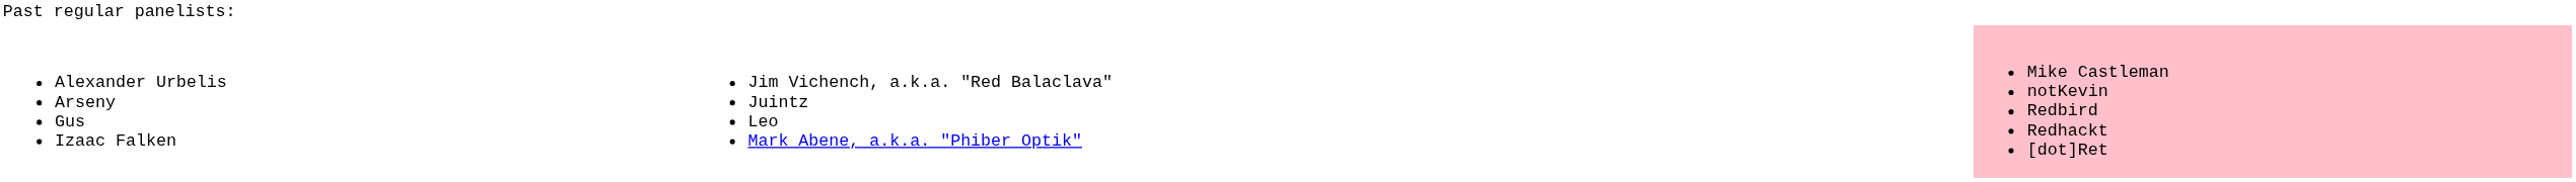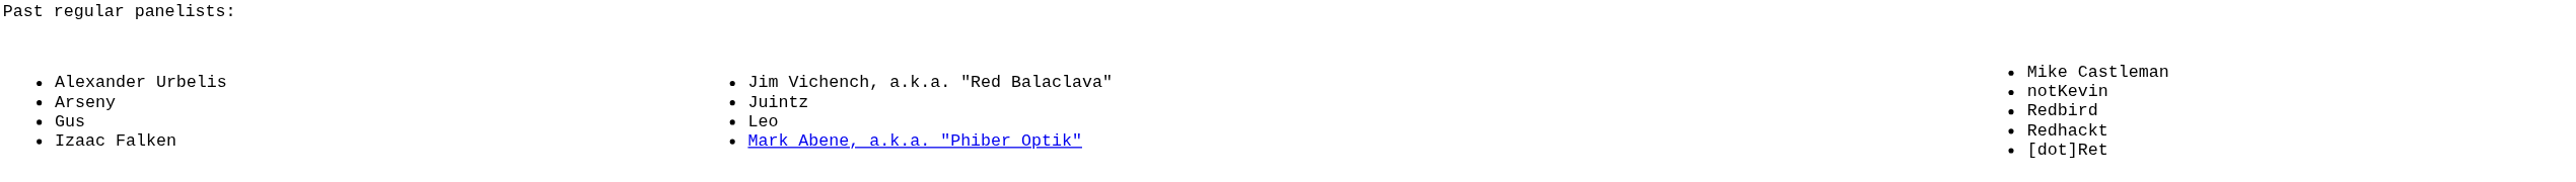Alexander Urbelis Arseny Gus Izaac Falken | column 3: pink background -> no background
